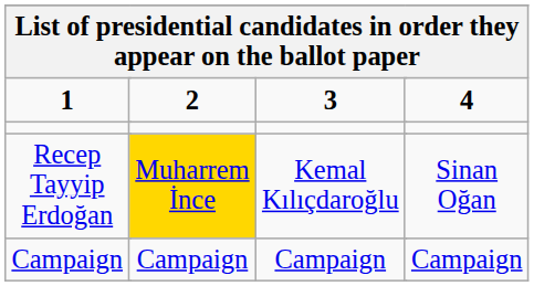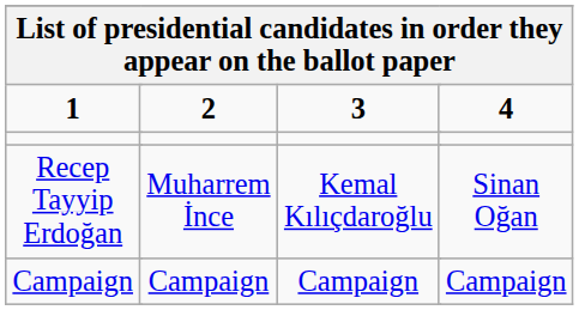Recep Tayyip Erdoğan | 2: gold background -> no background
